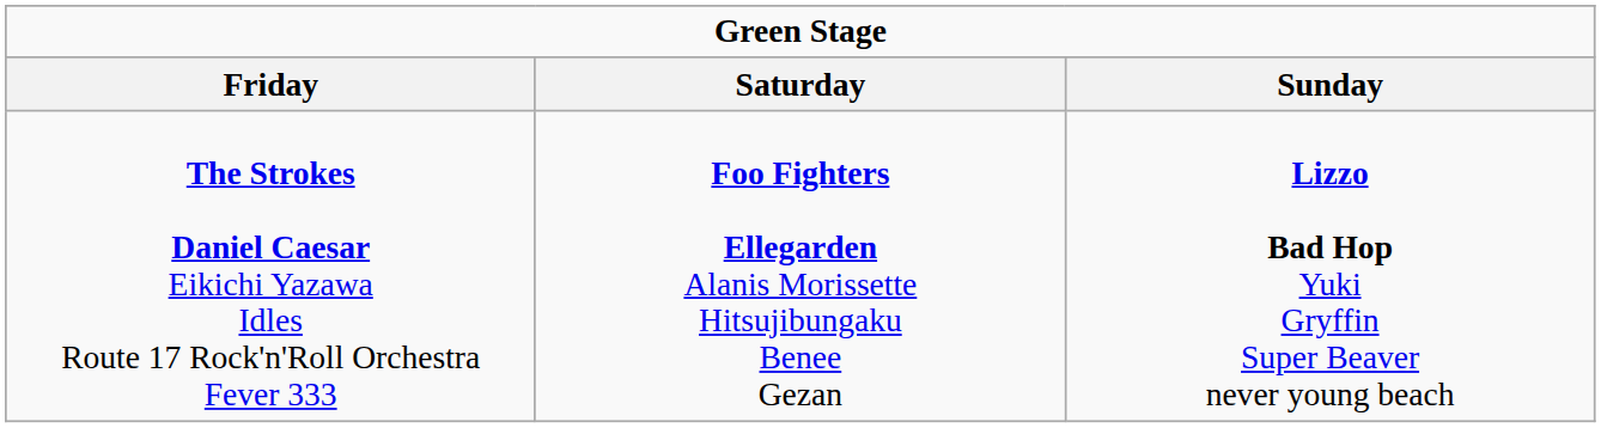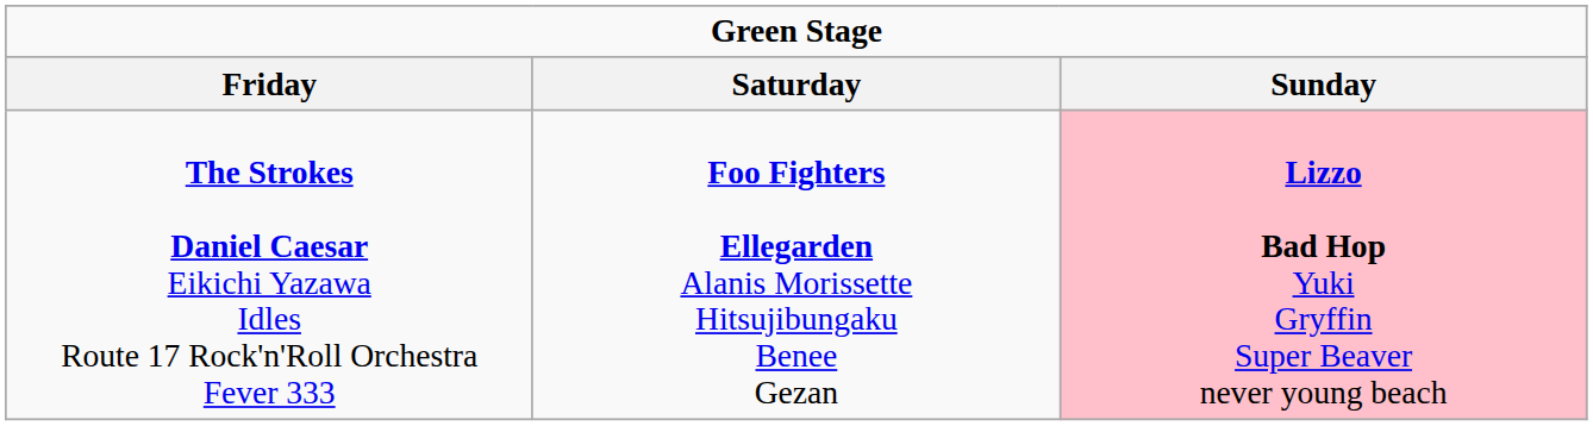row 3 | Sunday: no background -> pink background
